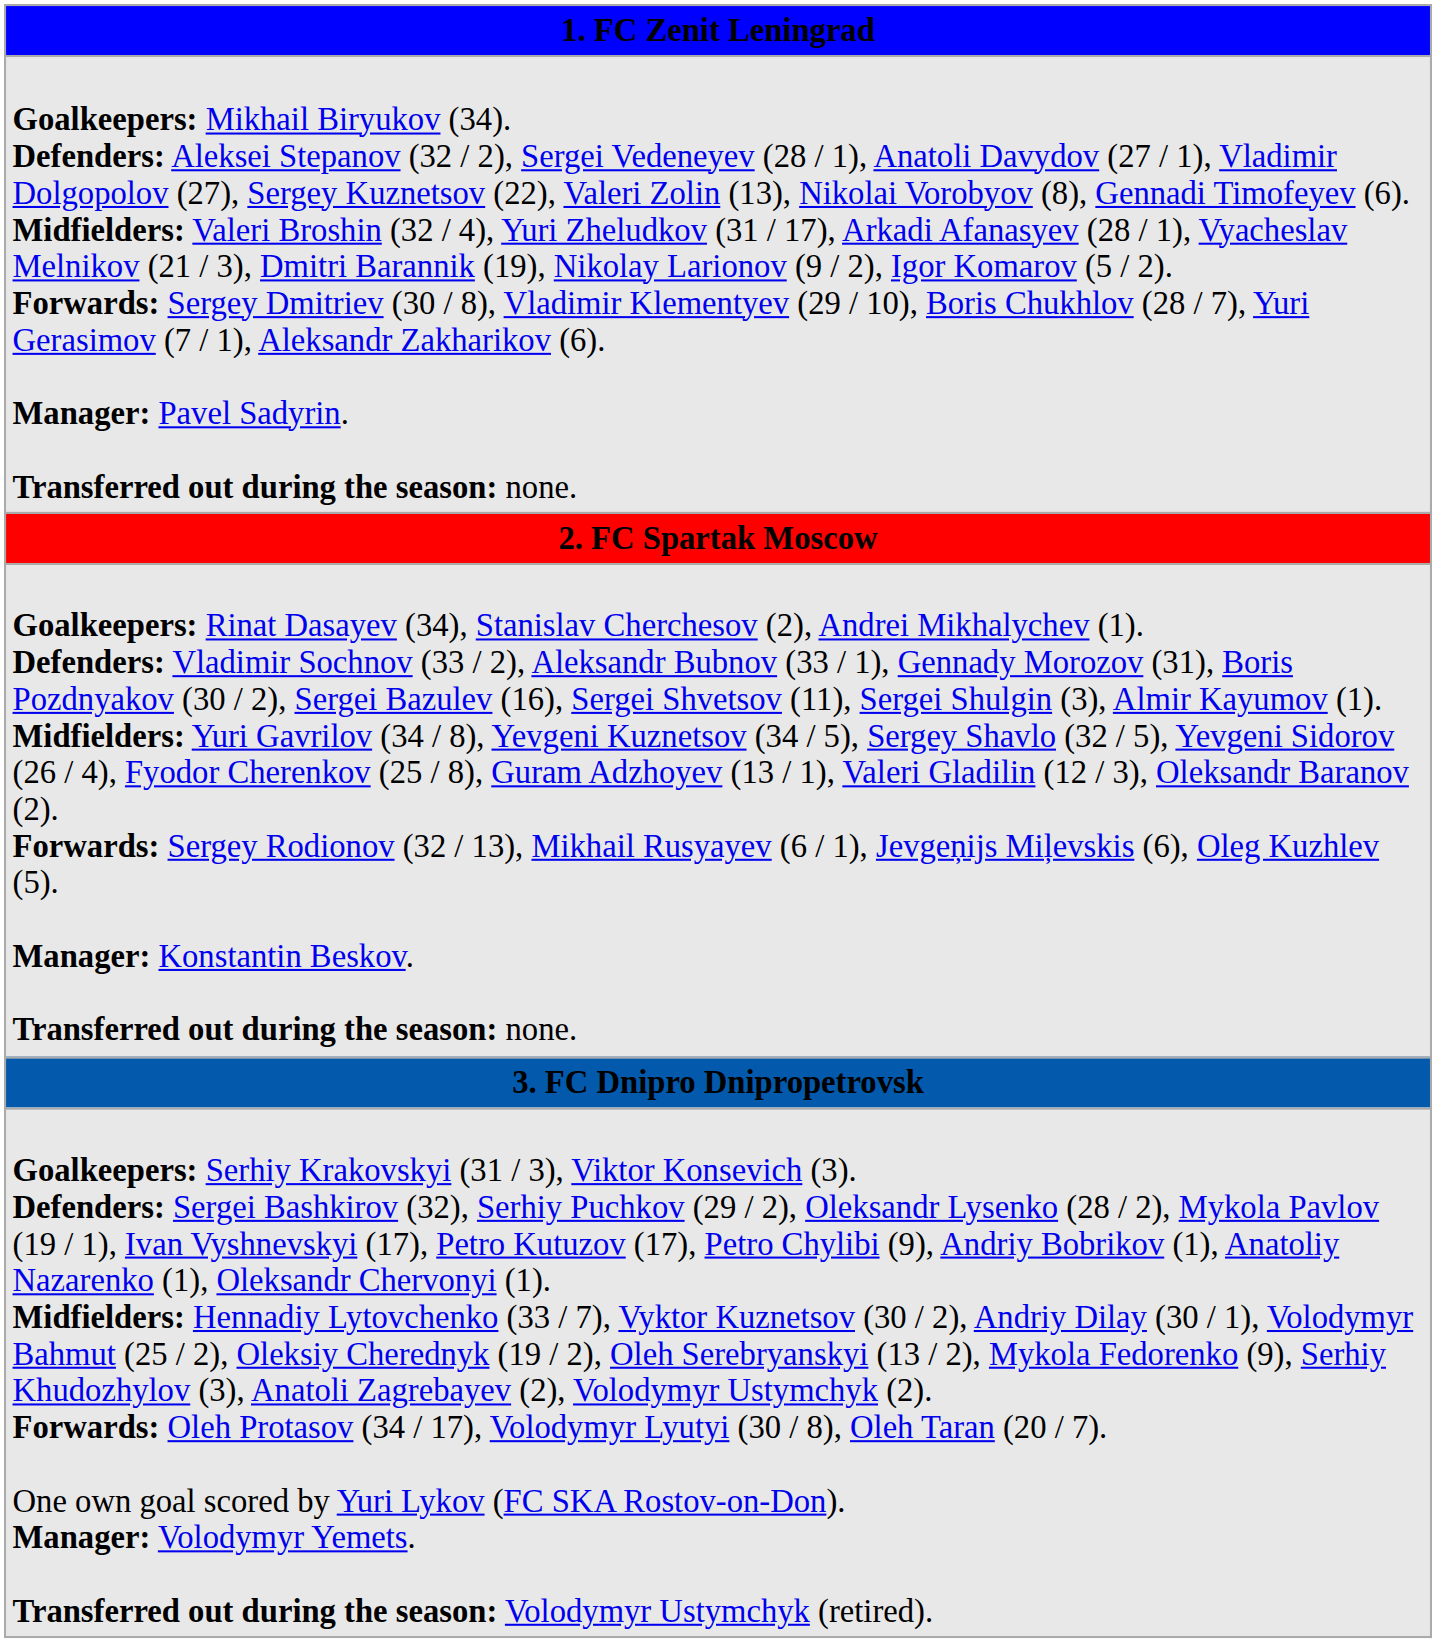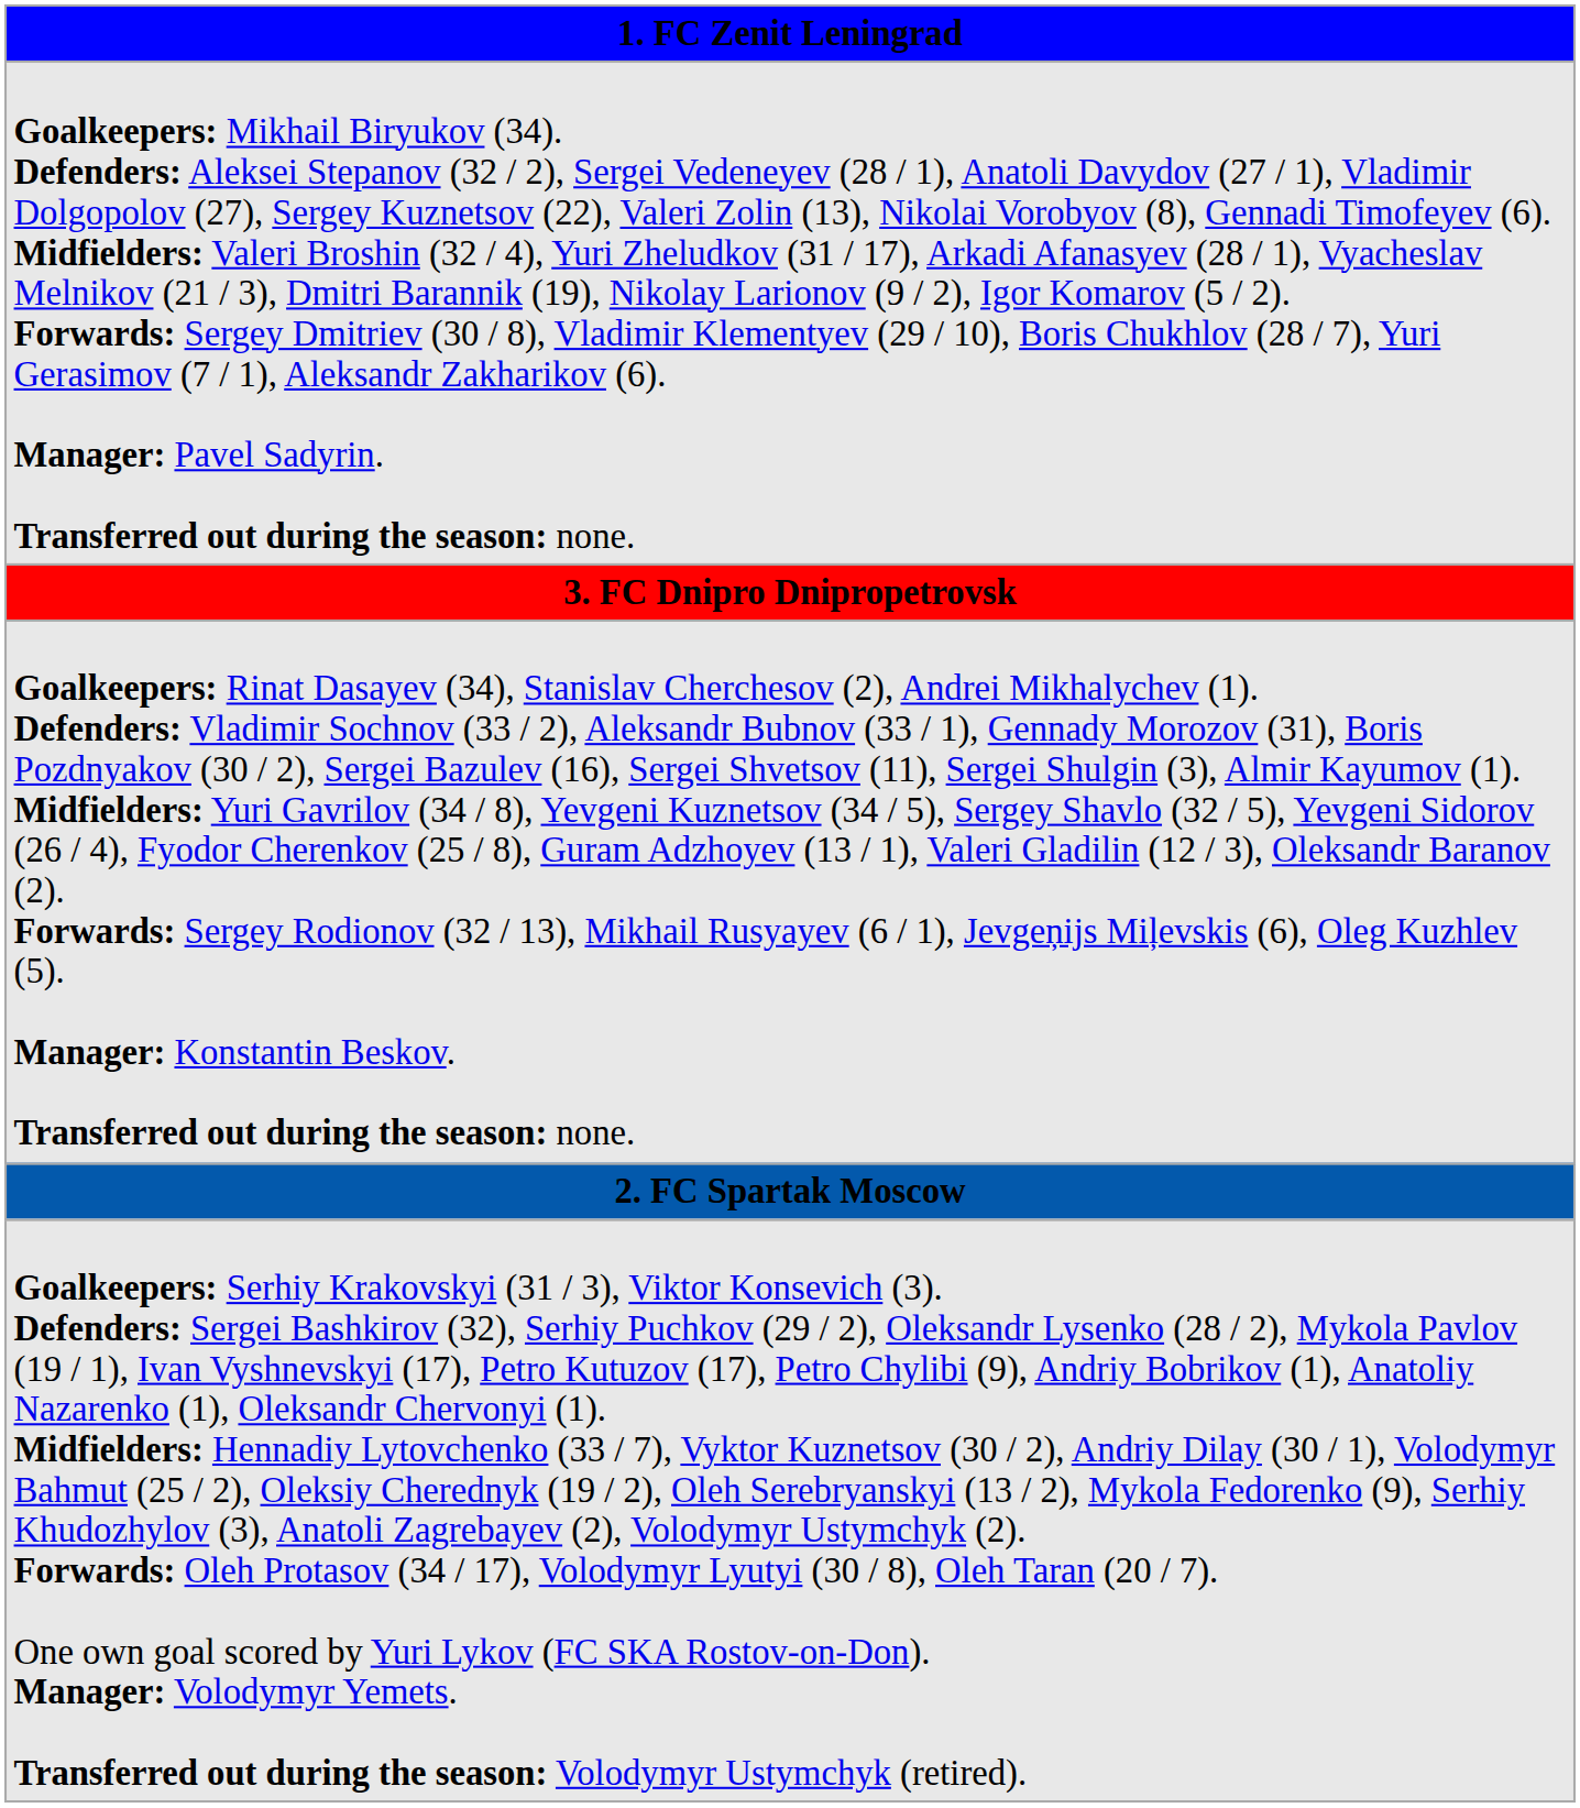row 3 | column 1: 2. FC Spartak Moscow -> 3. FC Dnipro Dnipropetrovsk
row 5 | column 1: 3. FC Dnipro Dnipropetrovsk -> 2. FC Spartak Moscow
